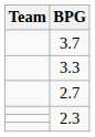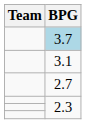row 2 | BPG: no background -> lightblue background
row 3 | BPG: 3.3 -> 3.1
